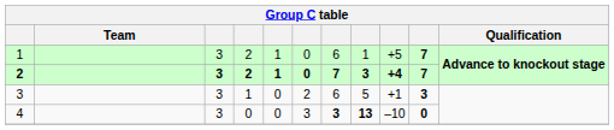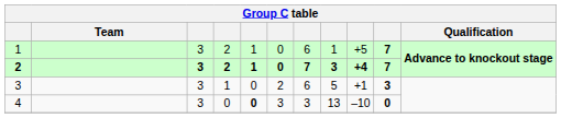4 | column 5: normal -> bold
4 | column 7: bold -> normal
4 | column 8: bold -> normal
